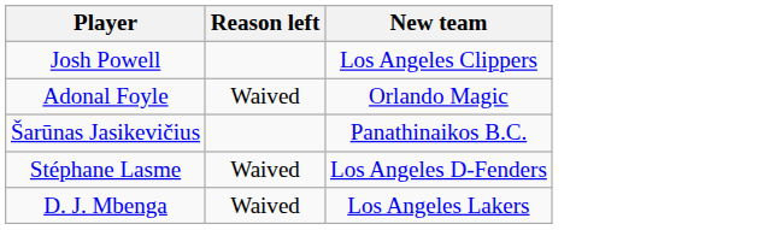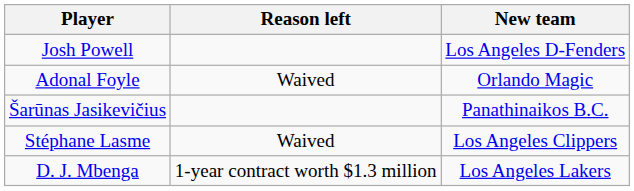Josh Powell | New team: Los Angeles Clippers -> Los Angeles D-Fenders
Stéphane Lasme | New team: Los Angeles D-Fenders -> Los Angeles Clippers
D. J. Mbenga | Reason left: Waived -> 1-year contract worth $1.3 million
